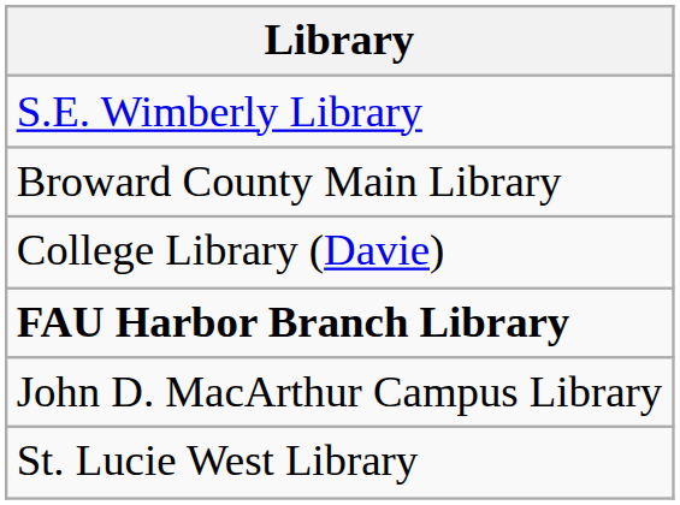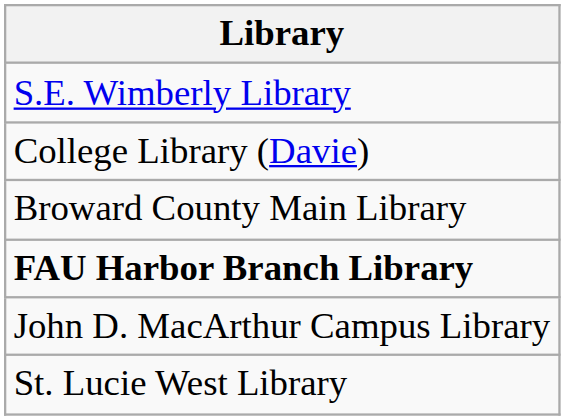row 3 | column 1: Broward County Main Library -> College Library (Davie)
row 4 | column 1: College Library (Davie) -> Broward County Main Library
